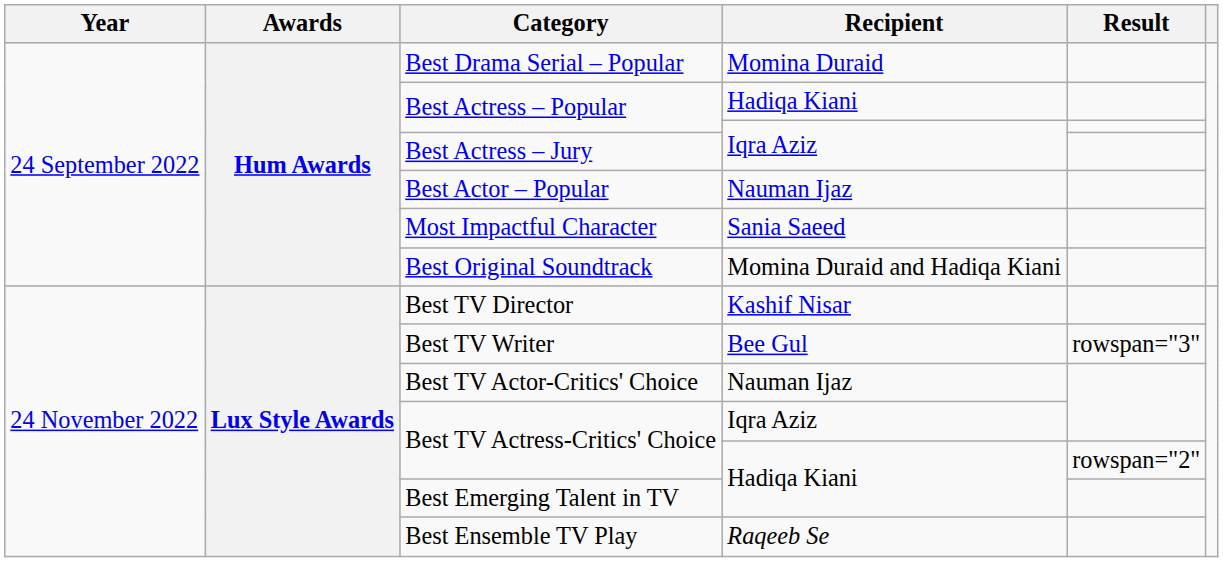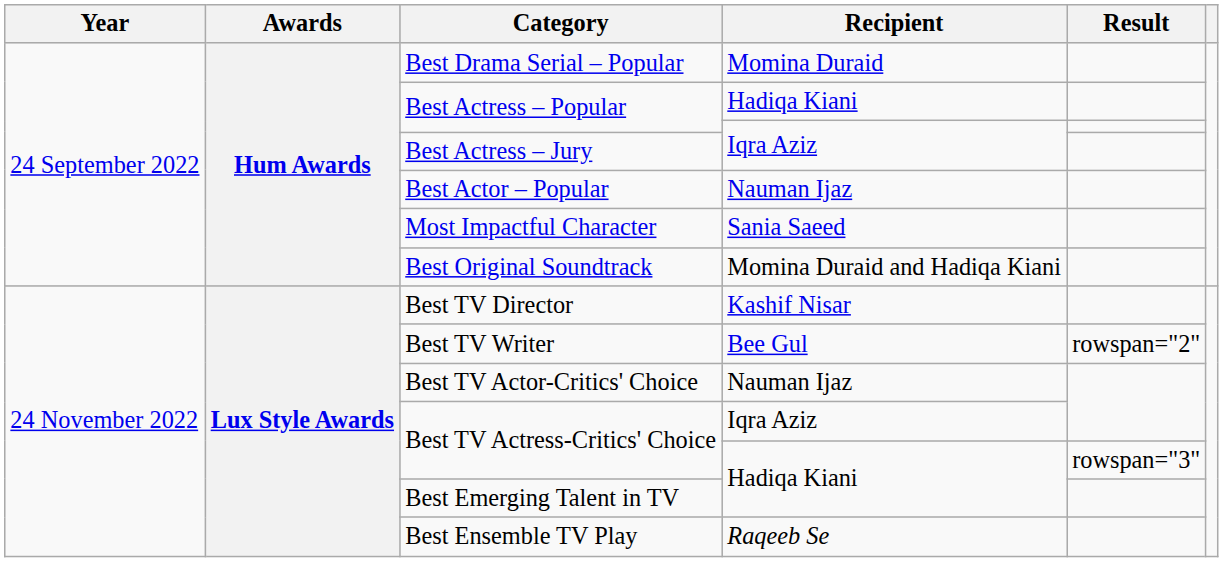Best TV Writer | Result: rowspan="3" -> rowspan="2"
Best TV Actress-Critics' Choice / Hadiqa Kiani | Result: rowspan="2" -> rowspan="3"
